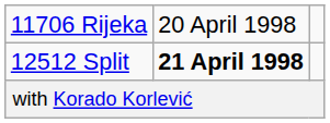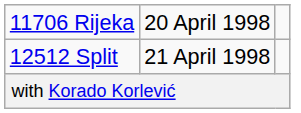12512 Split | column 2: bold -> normal
